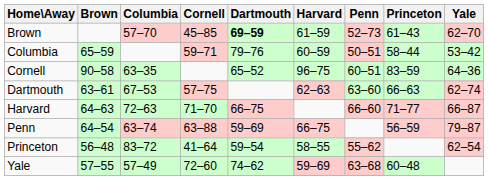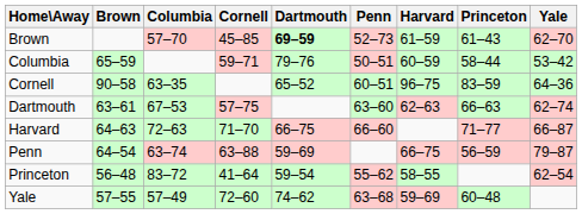columns swapped: Harvard <-> Penn
